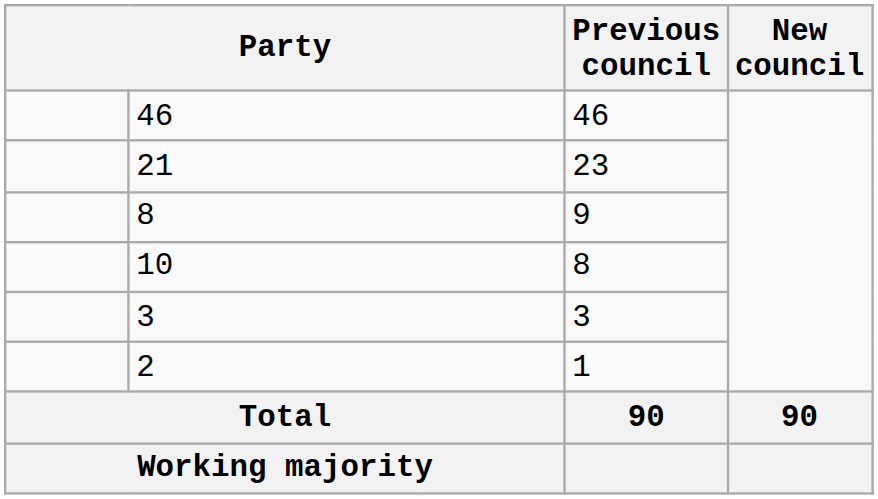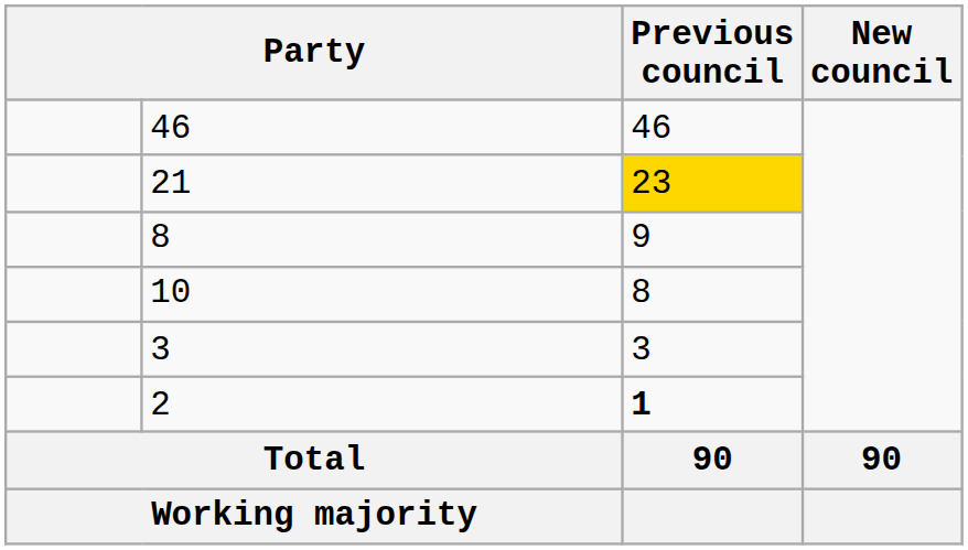21 | Previous council: no background -> gold background
2 | Previous council: normal -> bold
